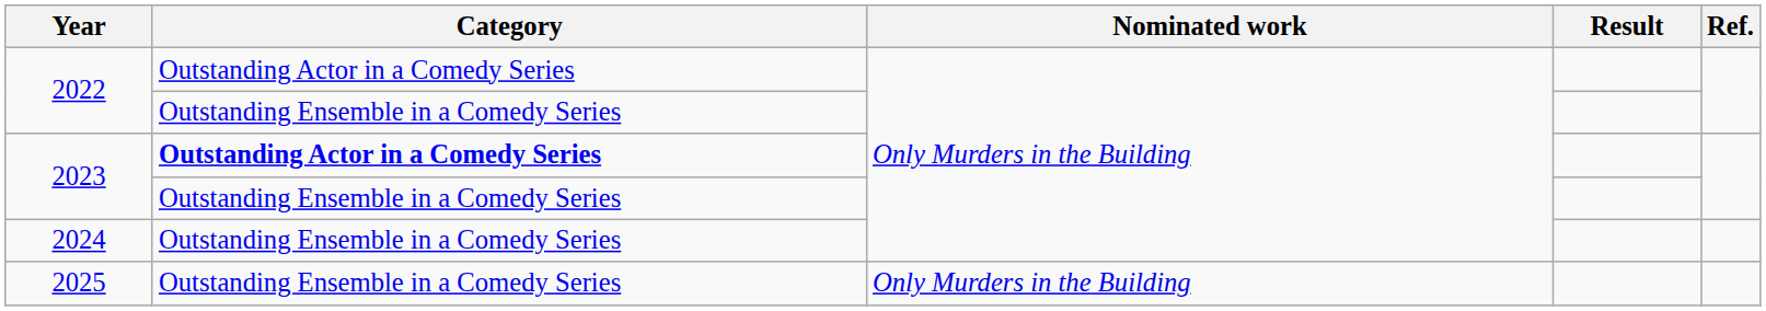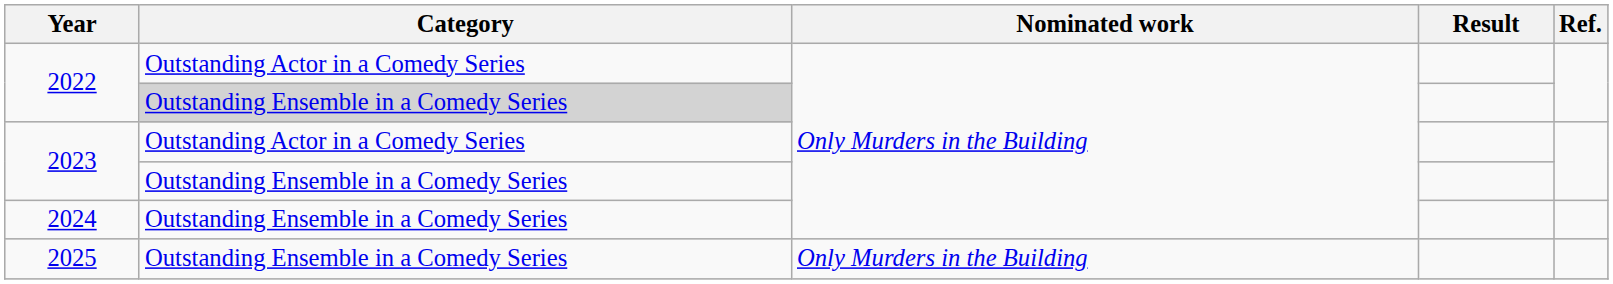2022 / Outstanding Ensemble in a Comedy Series | Category: no background -> lightgrey background
2023 / Outstanding Actor in a Comedy Series | Category: bold -> normal
